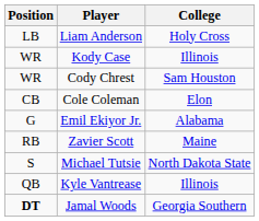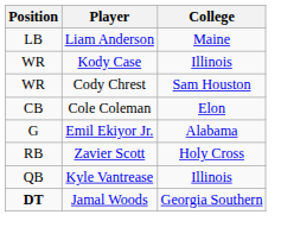Liam Anderson | College: Holy Cross -> Maine
Zavier Scott | College: Maine -> Holy Cross
- row: S | Michael Tutsie | North Dakota State
